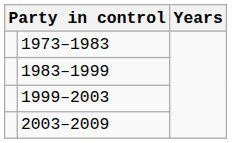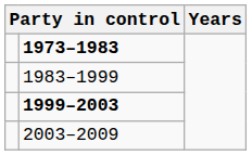1973–1983 | column 2: normal -> bold
1999–2003 | column 2: normal -> bold
